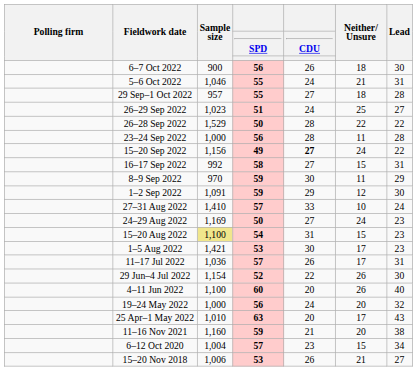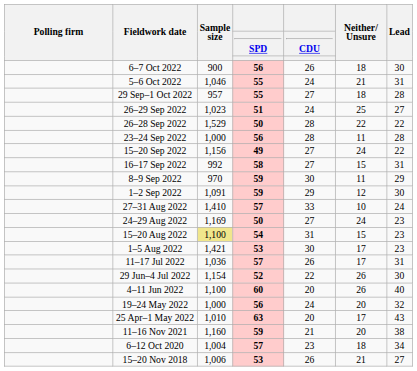15–20 Sep 2022 | CDU: bold -> normal
6–12 Oct 2020 | Neither/ Unsure: 15 -> 18
